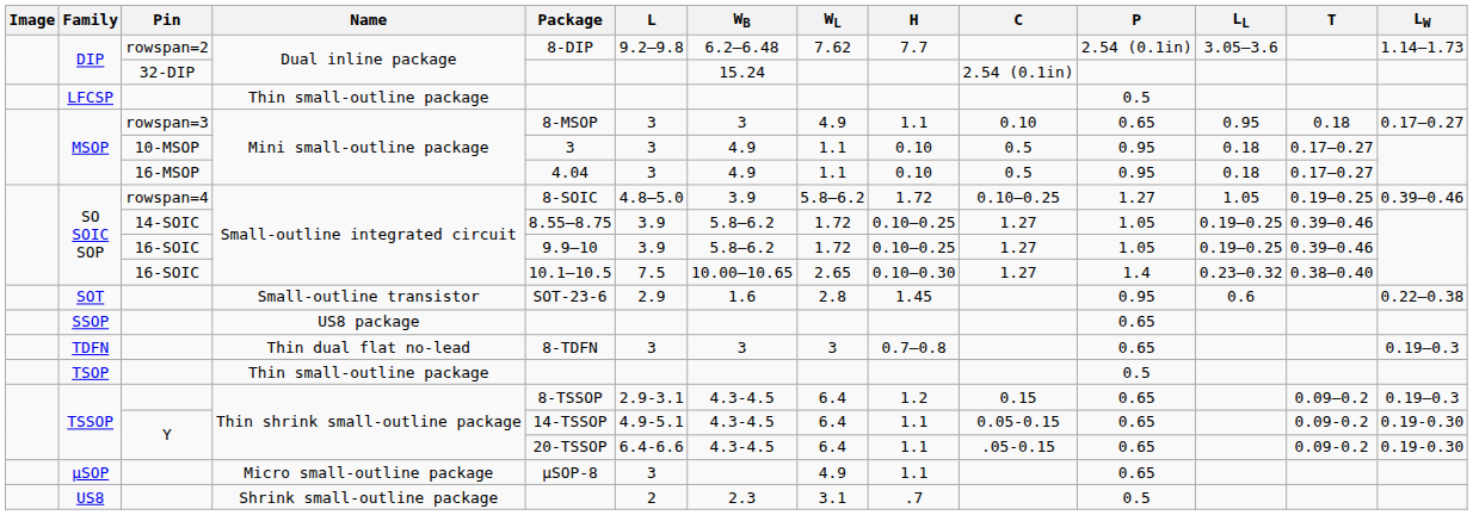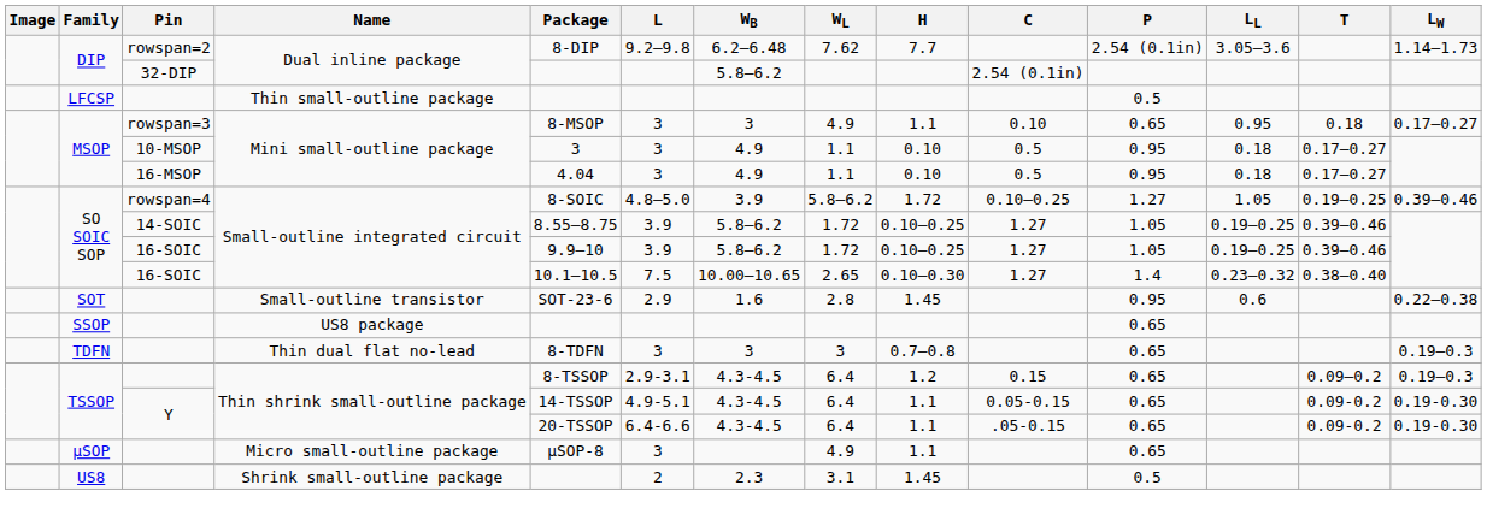DIP / 32-DIP | WB: 15.24 -> 5.8–6.2
- row: TSOP | Thin small-outline package | 0.5
US8 | H: .7 -> 1.45
